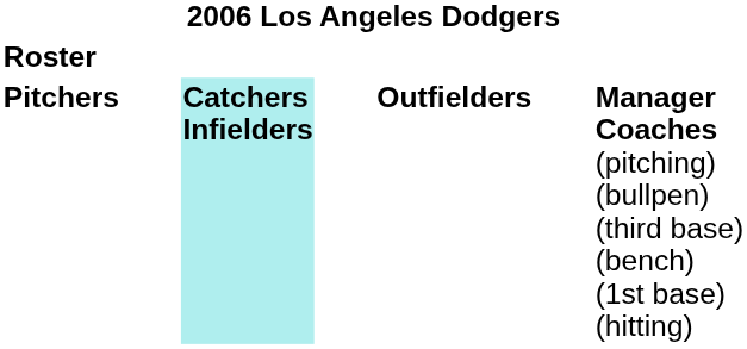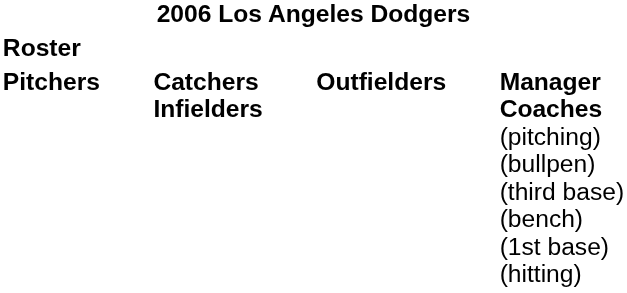Pitchers | column 2: paleturquoise background -> no background
